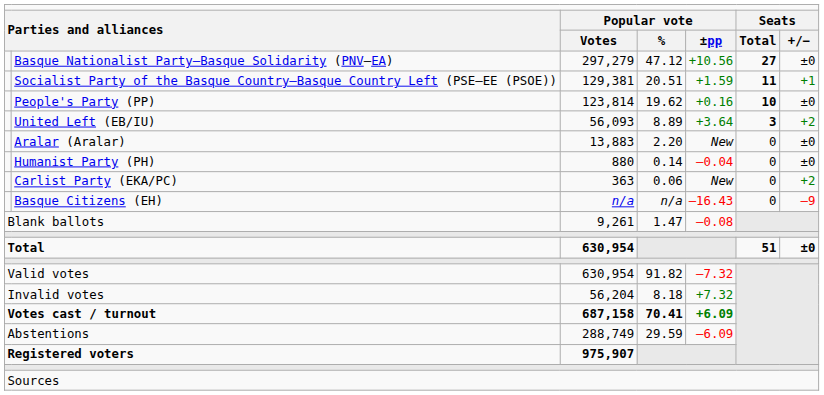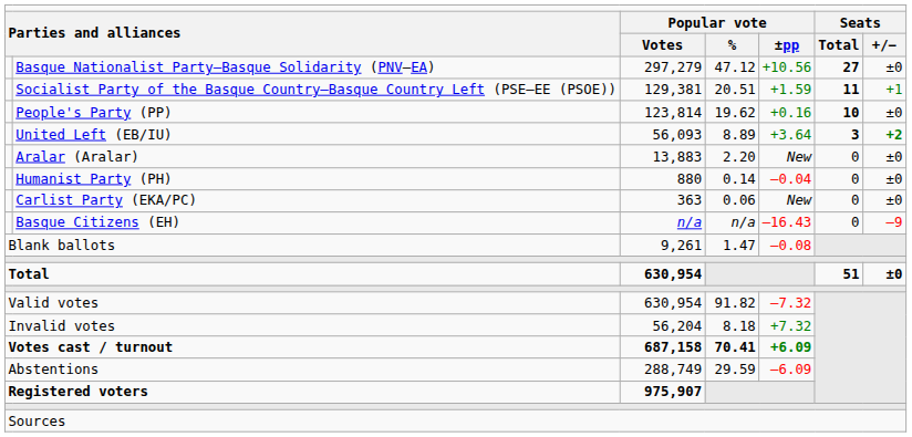United Left (EB/IU) | column 7: normal -> bold
Carlist Party (EKA/PC) | column 7: +2 -> ±0
